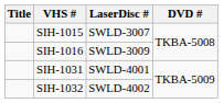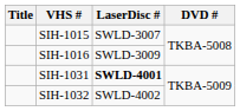SIH-1031 | LaserDisc #: normal -> bold
